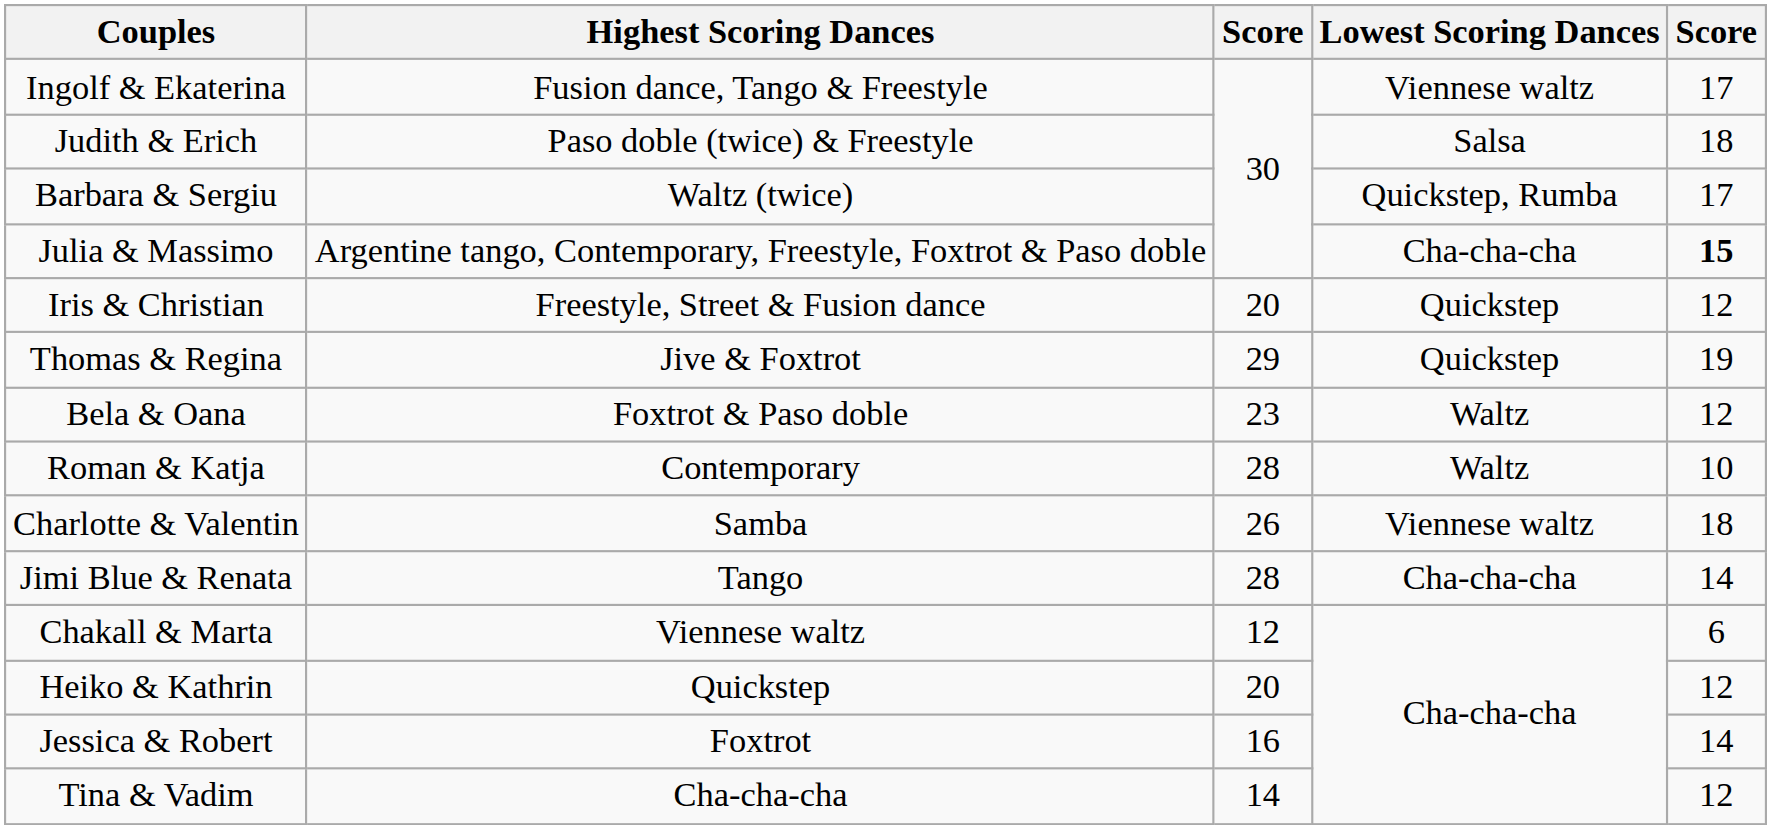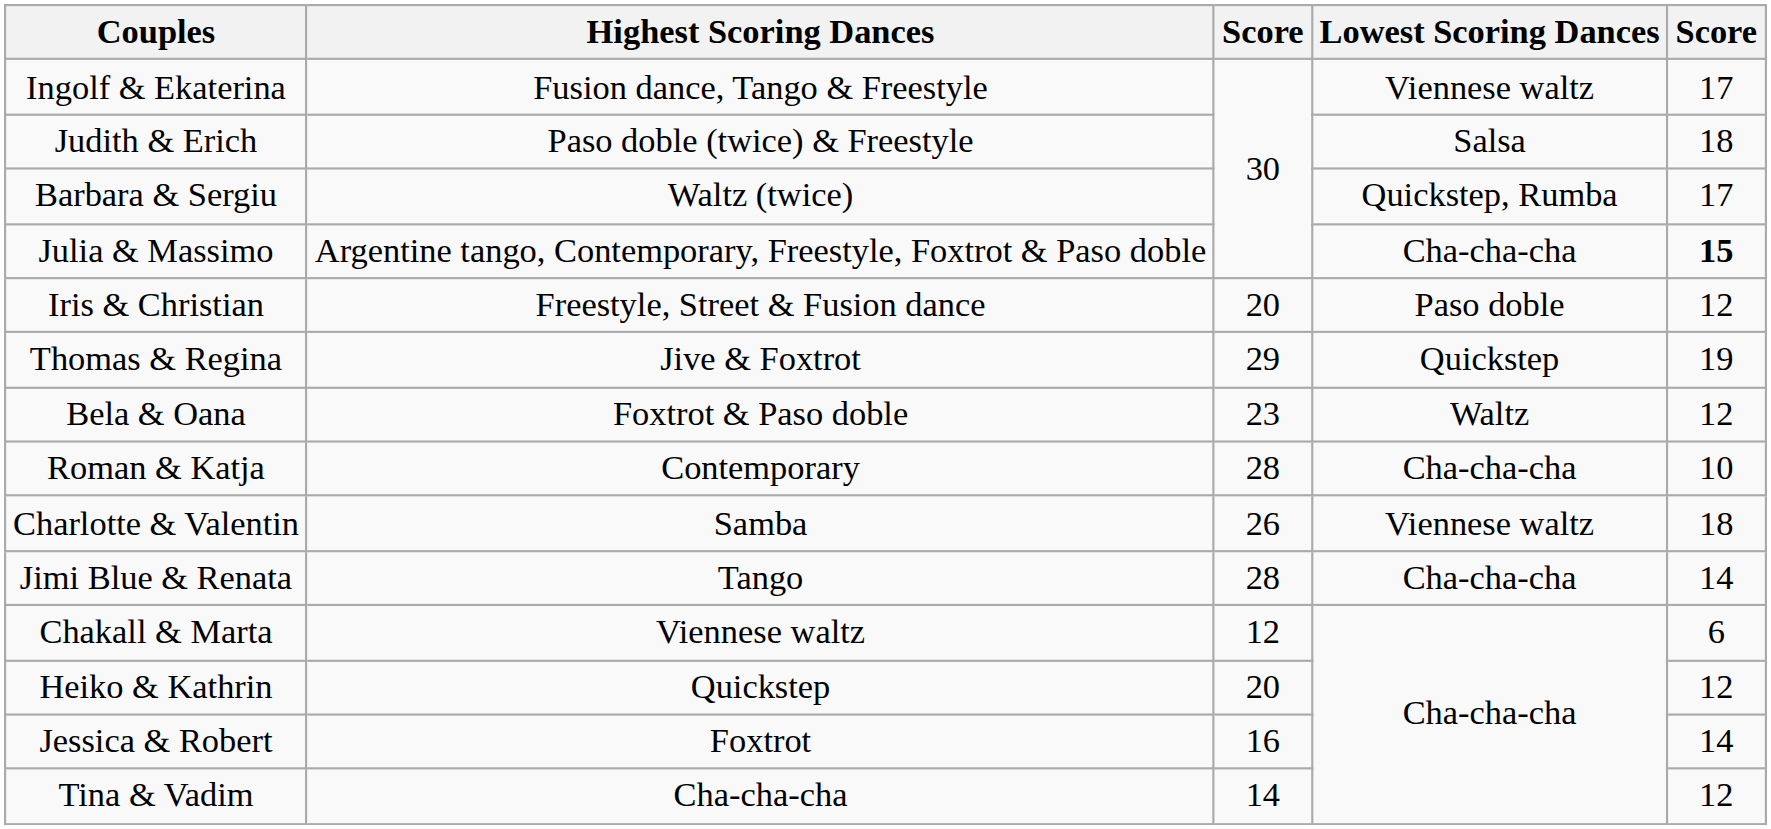Iris & Christian | Lowest Scoring Dances: Quickstep -> Paso doble
Roman & Katja | Lowest Scoring Dances: Waltz -> Cha-cha-cha
